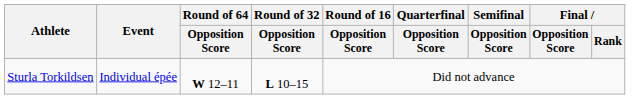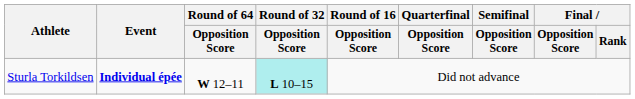Sturla Torkildsen | Event: normal -> bold
Sturla Torkildsen | Round of 32 / Opposition Score: no background -> paleturquoise background
